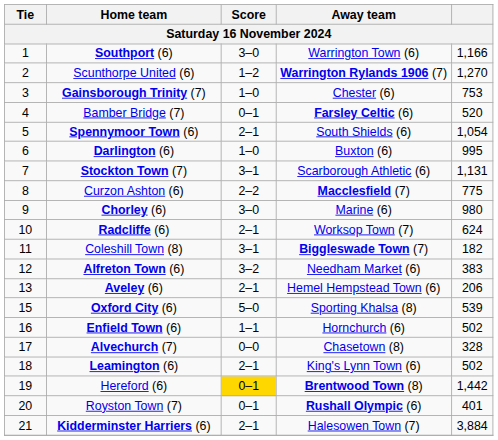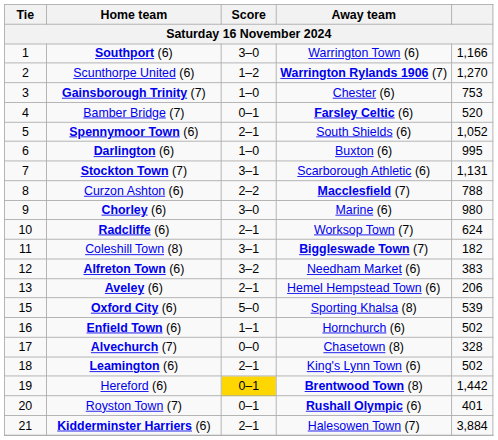Spennymoor Town (6) | column 5: 1,054 -> 1,052
Curzon Ashton (6) | column 5: 775 -> 788
